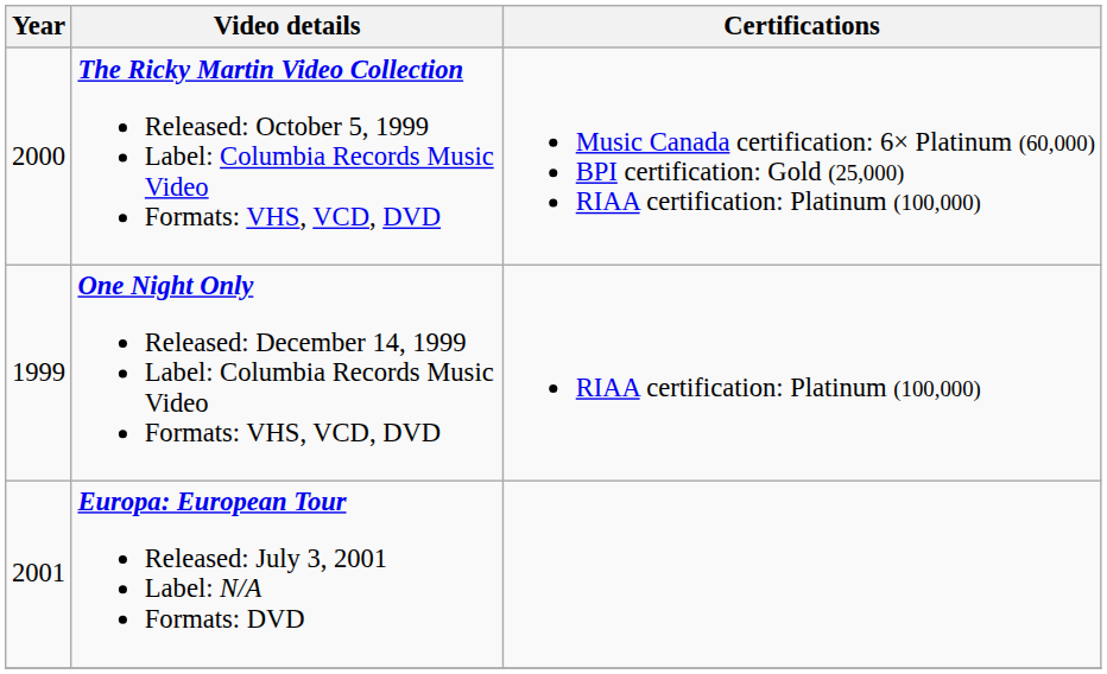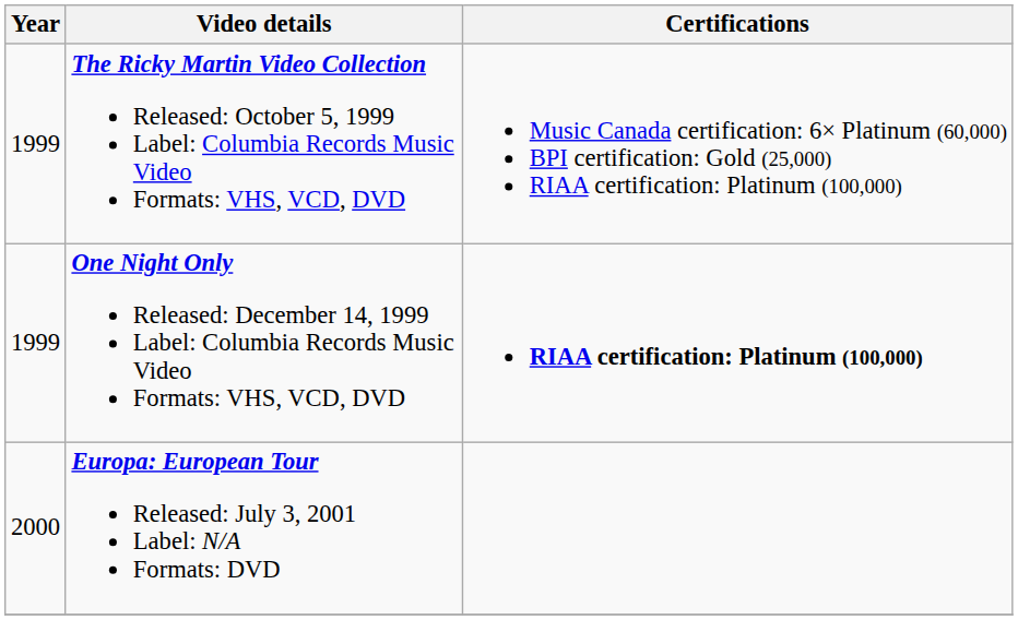row 2 | Year: 2000 -> 1999
row 3 | Certifications: normal -> bold
row 4 | Year: 2001 -> 2000
